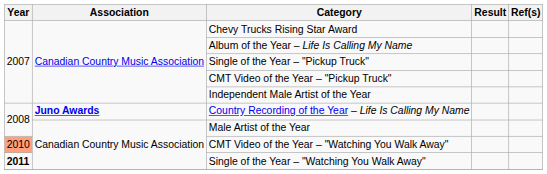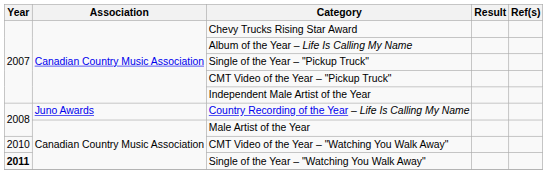Country Recording of the Year – Life Is Calling My Name | Association: bold -> normal
CMT Video of the Year – "Watching You Walk Away" | Year: lightsalmon background -> no background
